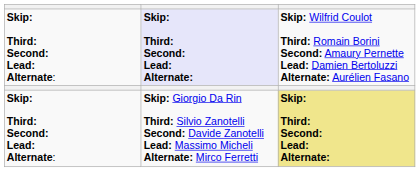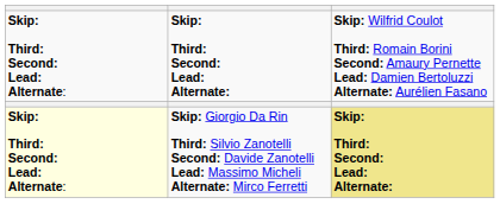row 2 | column 2: lavender background -> no background
row 4 | column 1: no background -> lightyellow background
